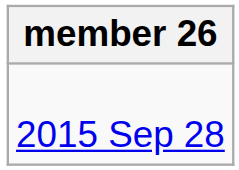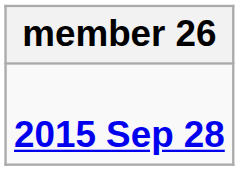row 2 | column 1: normal -> bold
